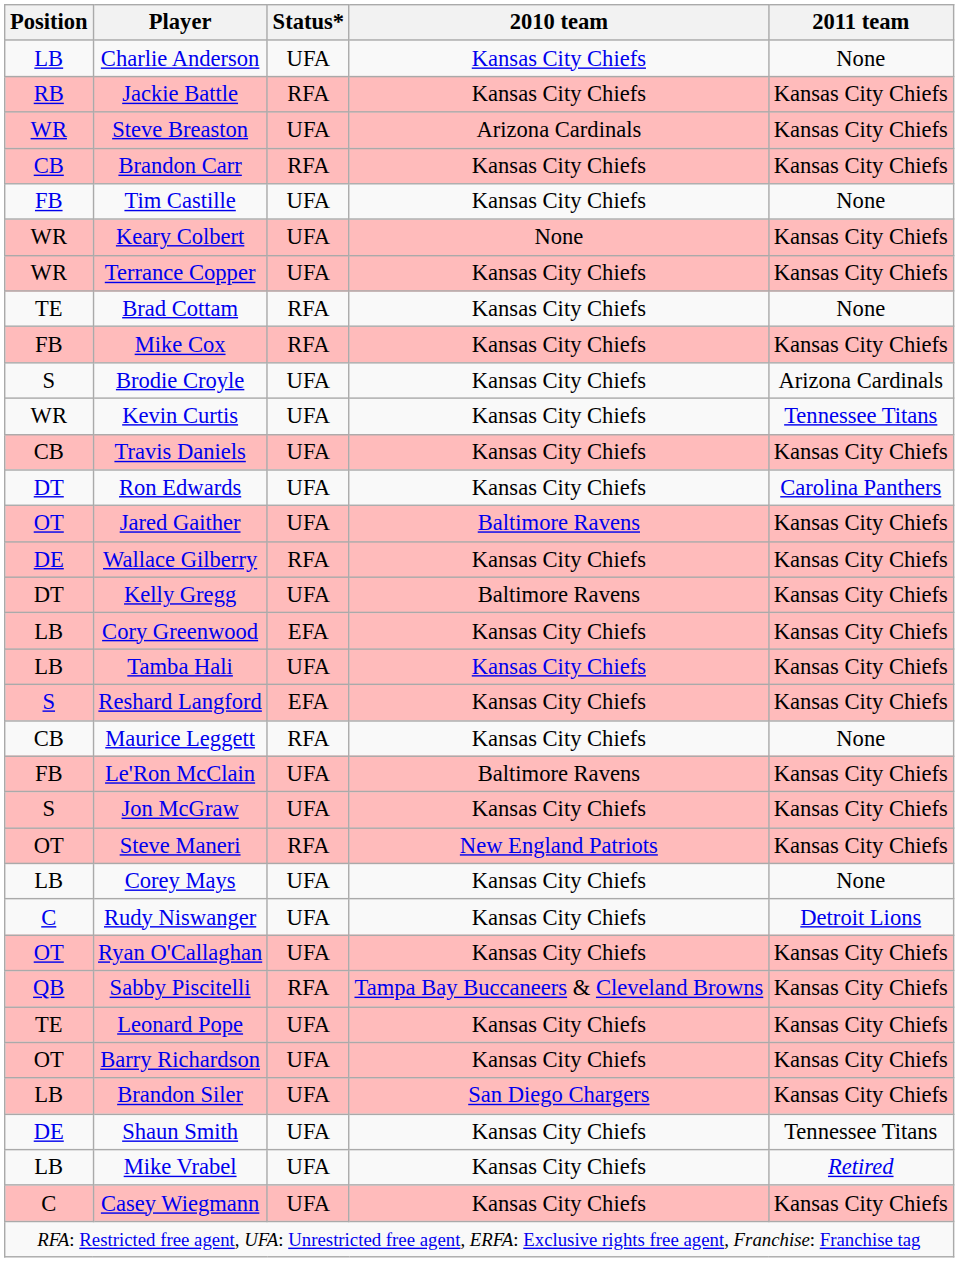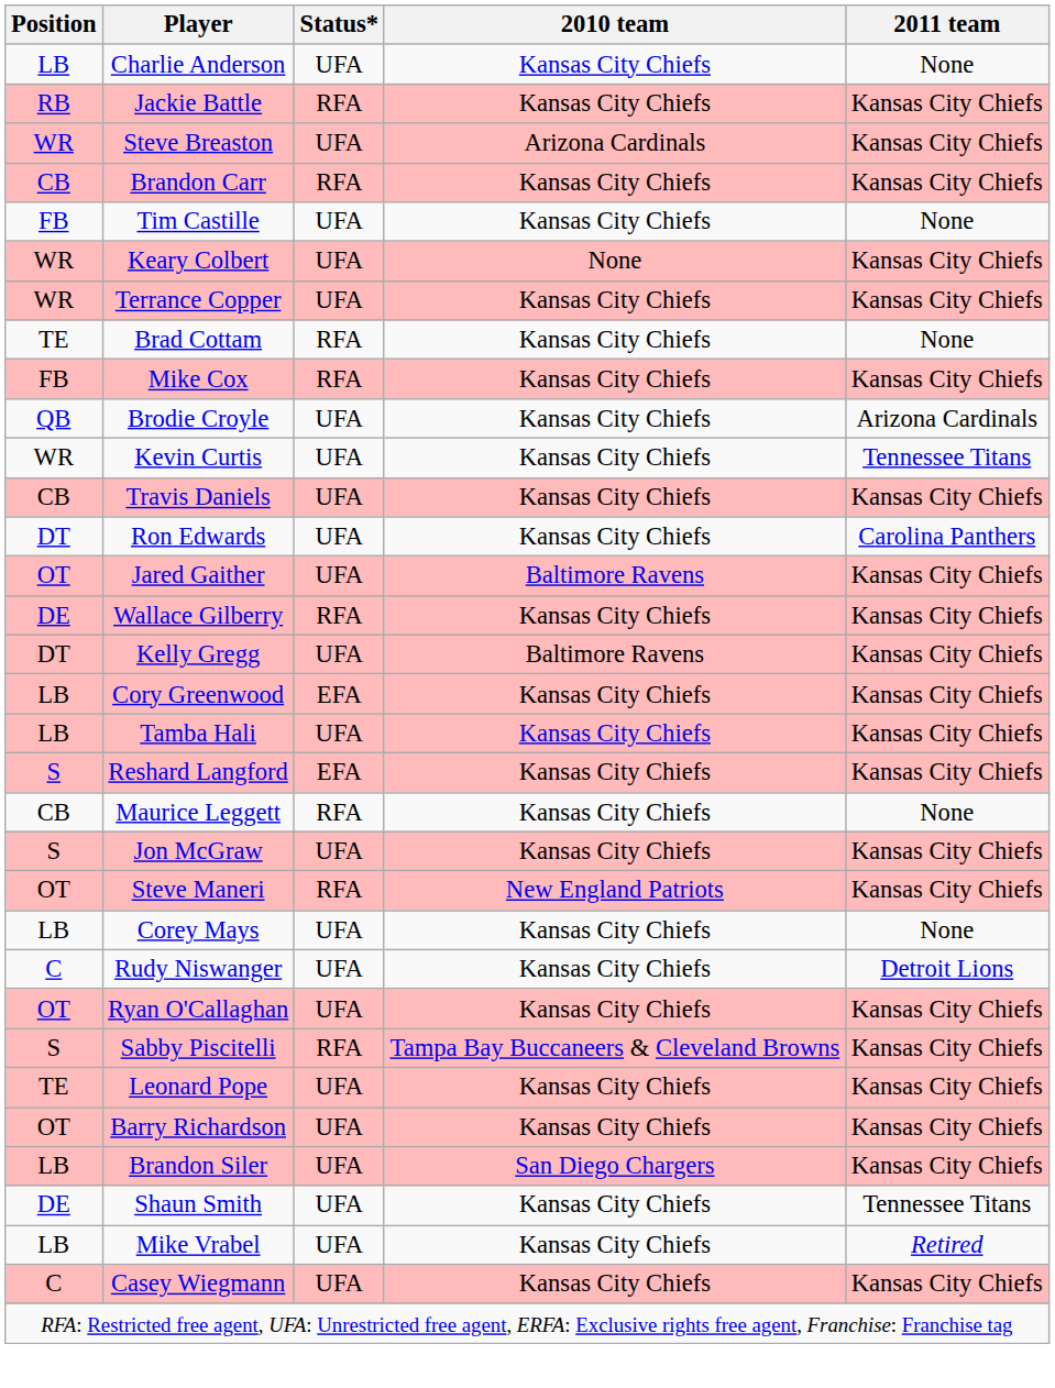Brodie Croyle | Position: S -> QB
- row: FB | Le'Ron McClain | UFA | Baltimore Ravens | Kansas City Chiefs
Sabby Piscitelli | Position: QB -> S
